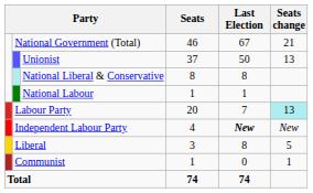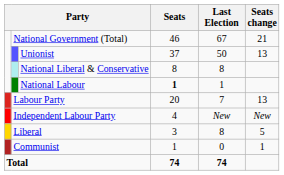National Labour | Seats: normal -> bold
Labour Party | Seats change: paleturquoise background -> no background
Independent Labour Party | Last Election: bold -> normal
